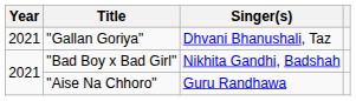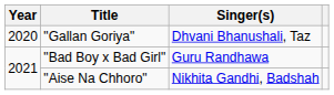"Gallan Goriya" | Year: 2021 -> 2020
"Bad Boy x Bad Girl" | Singer(s): Nikhita Gandhi, Badshah -> Guru Randhawa
"Aise Na Chhoro" | Singer(s): Guru Randhawa -> Nikhita Gandhi, Badshah
